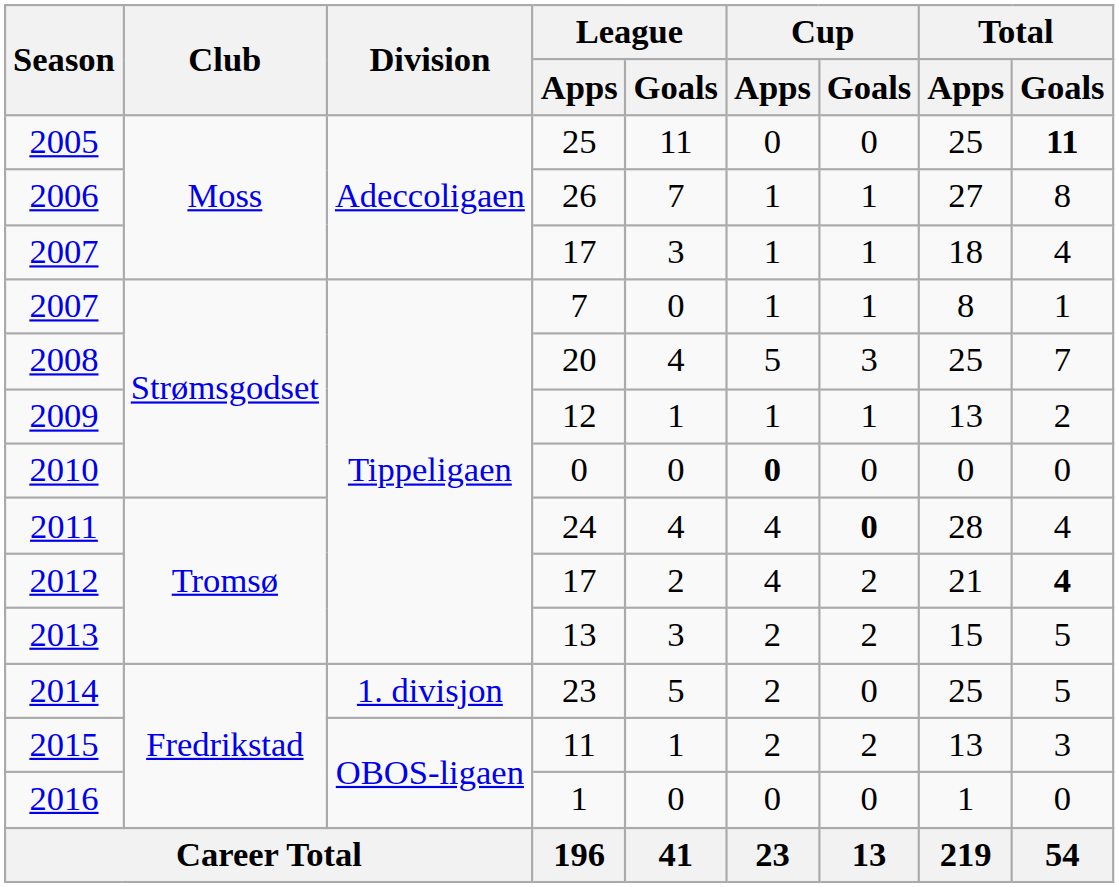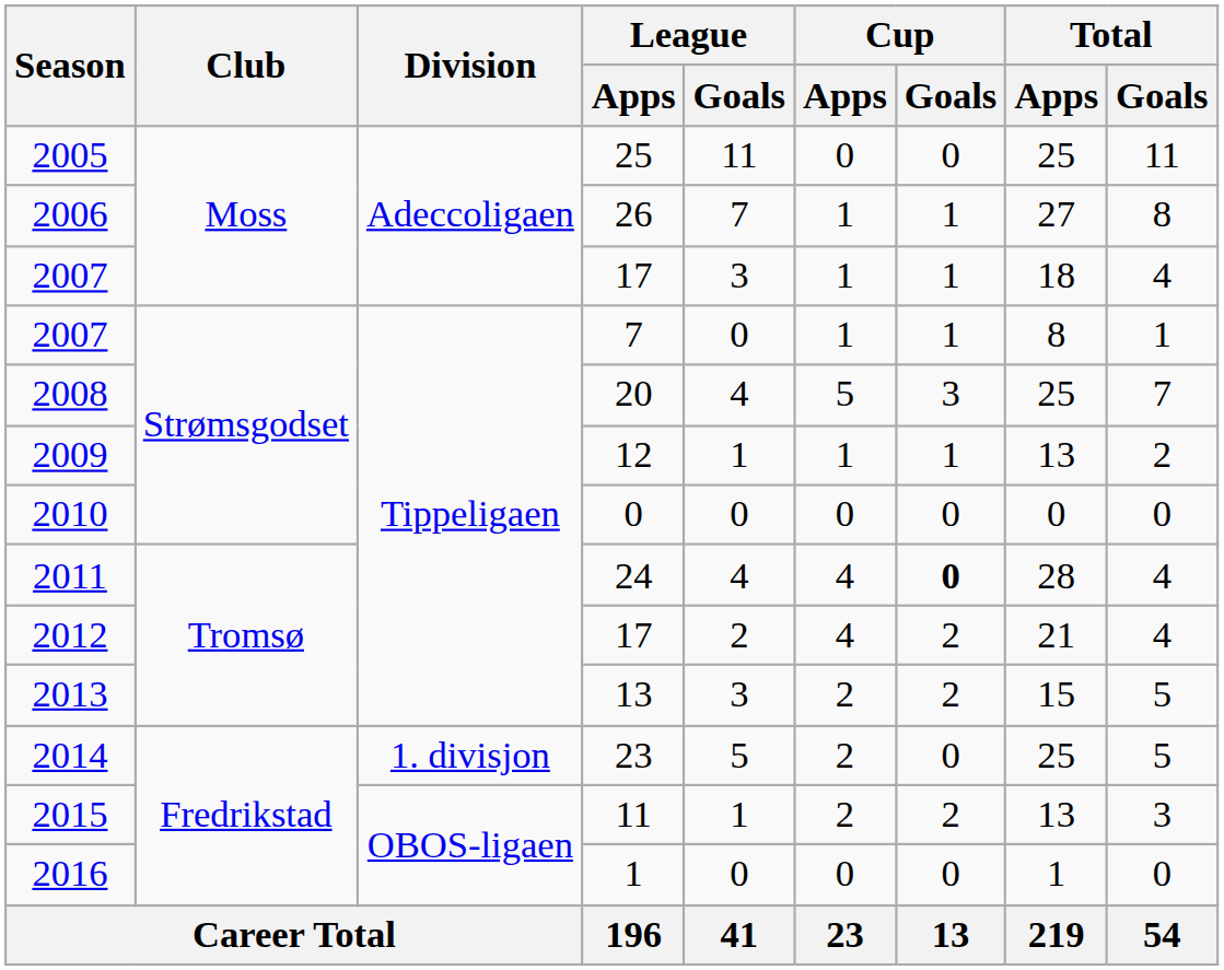2005 | Total / Goals: bold -> normal
2010 | Cup / Apps: bold -> normal
2012 | Total / Goals: bold -> normal
